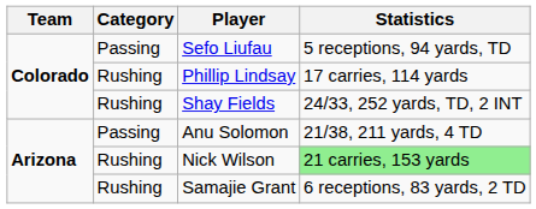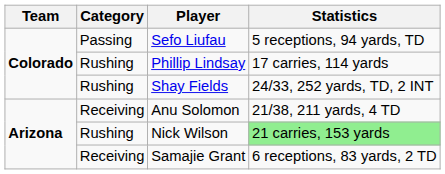Anu Solomon | Category: Passing -> Receiving
Samajie Grant | Category: Rushing -> Receiving
